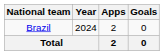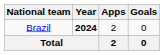Brazil | Year: normal -> bold
